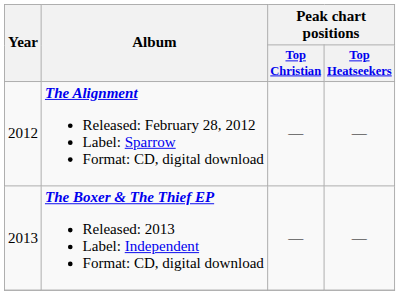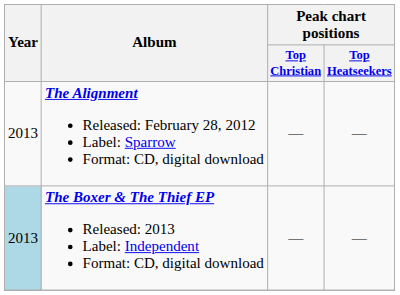row 3 | Year: 2012 -> 2013
row 4 | Year: no background -> lightblue background
